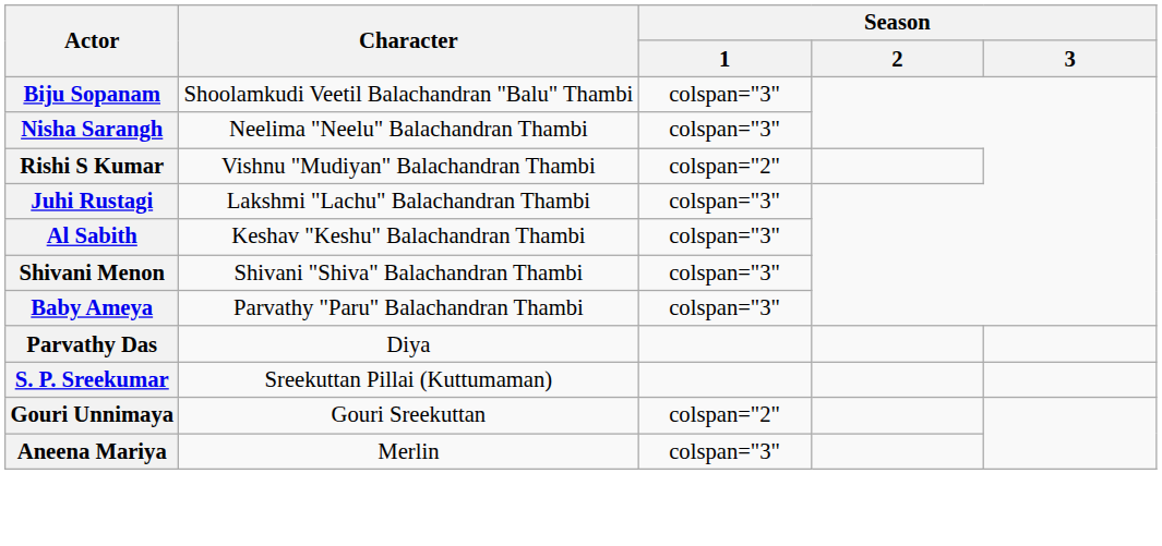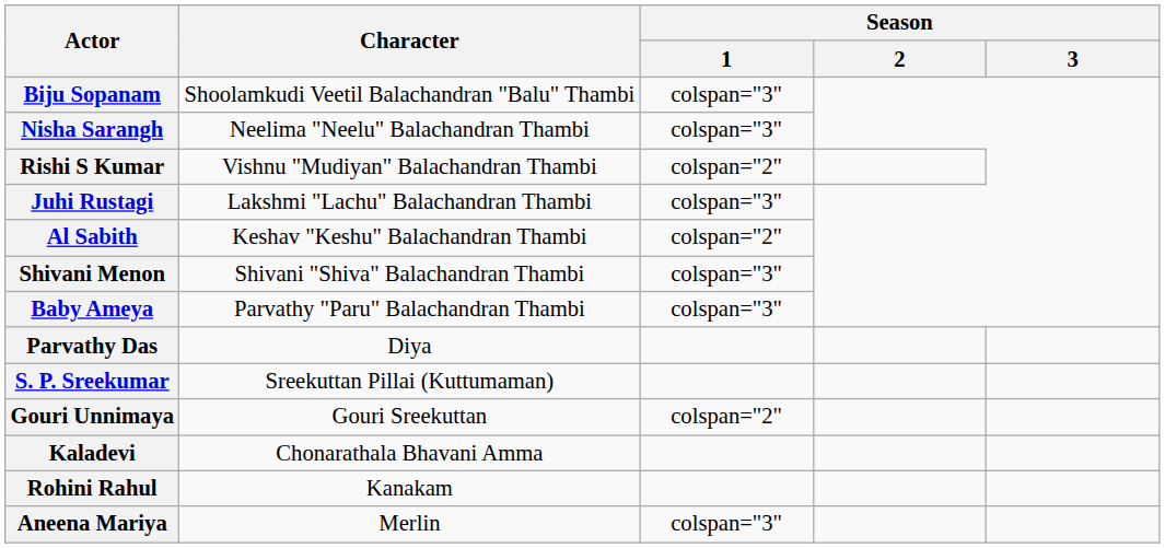Al Sabith | Season / 1: colspan="3" -> colspan="2"
+ row: Kaladevi | Chonarathala Bhavani Amma
+ row: Rohini Rahul | Kanakam
